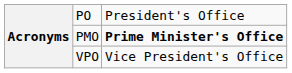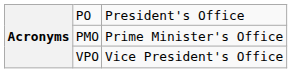PMO | column 3: bold -> normal
